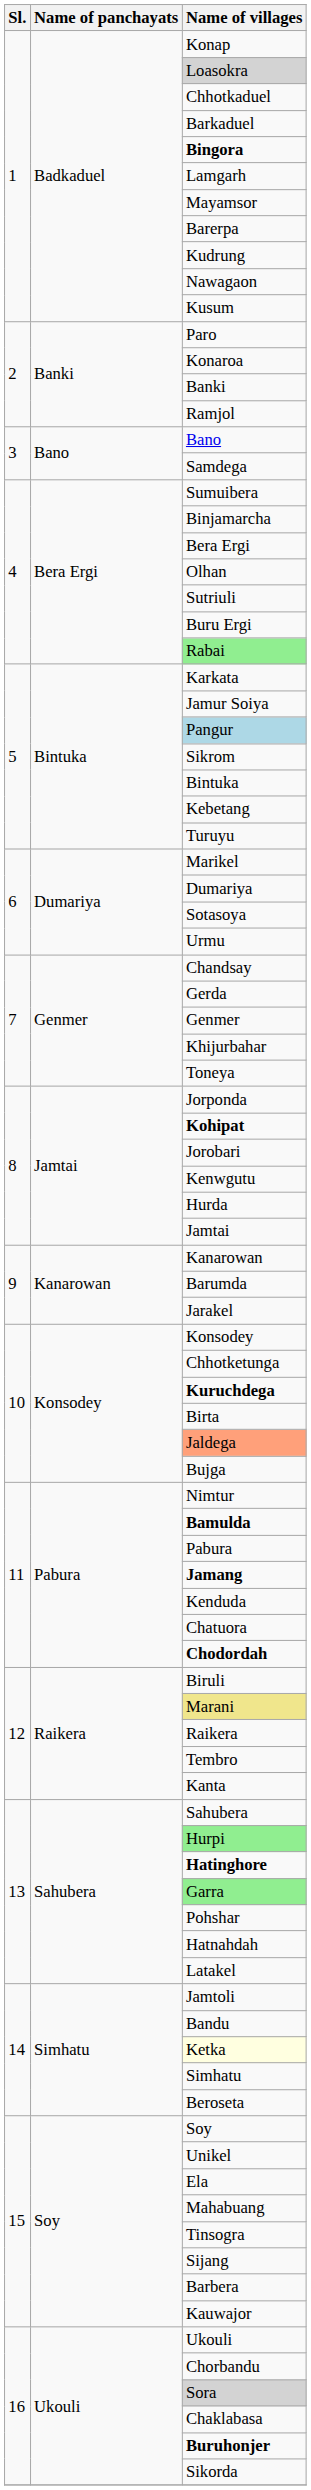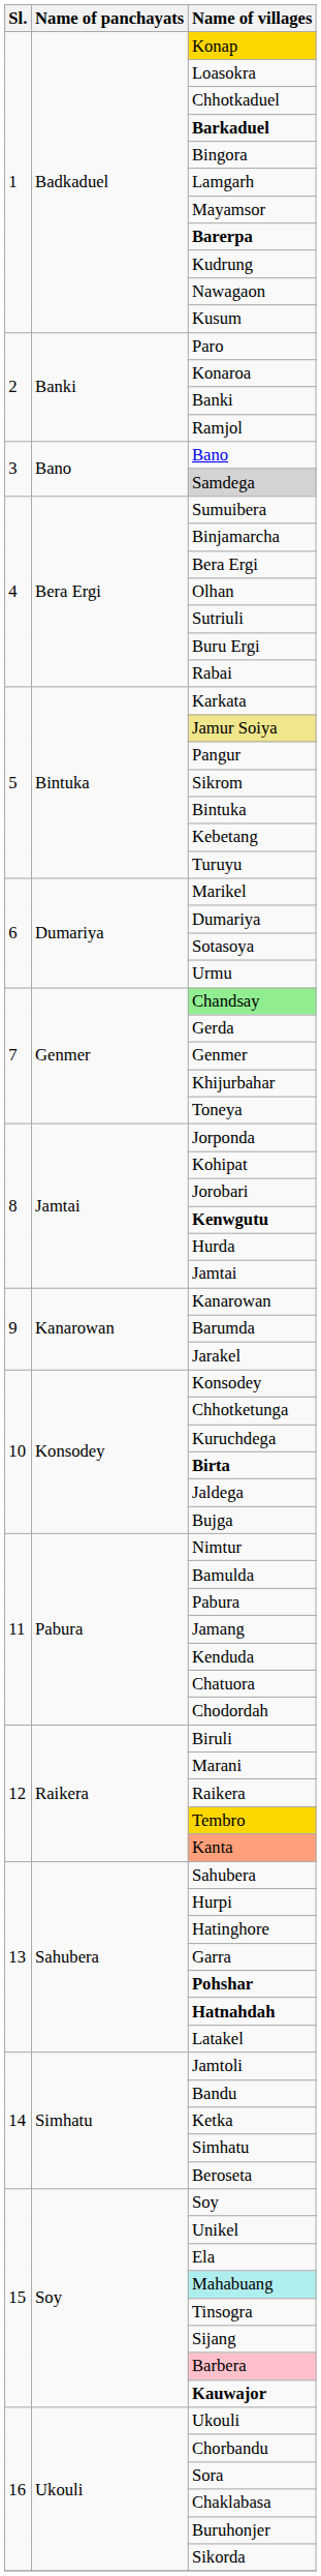Konap | Name of villages: no background -> gold background
Loasokra | Name of villages: lightgrey background -> no background
Barkaduel | Name of villages: normal -> bold
Bingora | Name of villages: bold -> normal
Barerpa | Name of villages: normal -> bold
Samdega | Name of villages: no background -> lightgrey background
Rabai | Name of villages: lightgreen background -> no background
Jamur Soiya | Name of villages: no background -> khaki background
Pangur | Name of villages: lightblue background -> no background
Chandsay | Name of villages: no background -> lightgreen background
Kohipat | Name of villages: bold -> normal
Kenwgutu | Name of villages: normal -> bold
Kuruchdega | Name of villages: bold -> normal
Birta | Name of villages: normal -> bold
Jaldega | Name of villages: lightsalmon background -> no background
Bamulda | Name of villages: bold -> normal
Jamang | Name of villages: bold -> normal
Chodordah | Name of villages: bold -> normal
Marani | Name of villages: khaki background -> no background
Tembro | Name of villages: no background -> gold background
Kanta | Name of villages: no background -> lightsalmon background
Hurpi | Name of villages: lightgreen background -> no background
Hatinghore | Name of villages: bold -> normal
Garra | Name of villages: lightgreen background -> no background
Pohshar | Name of villages: normal -> bold
Hatnahdah | Name of villages: normal -> bold
Ketka | Name of villages: lightyellow background -> no background
Mahabuang | Name of villages: no background -> paleturquoise background
Barbera | Name of villages: no background -> pink background
Kauwajor | Name of villages: normal -> bold
Sora | Name of villages: lightgrey background -> no background
Buruhonjer | Name of villages: bold -> normal
